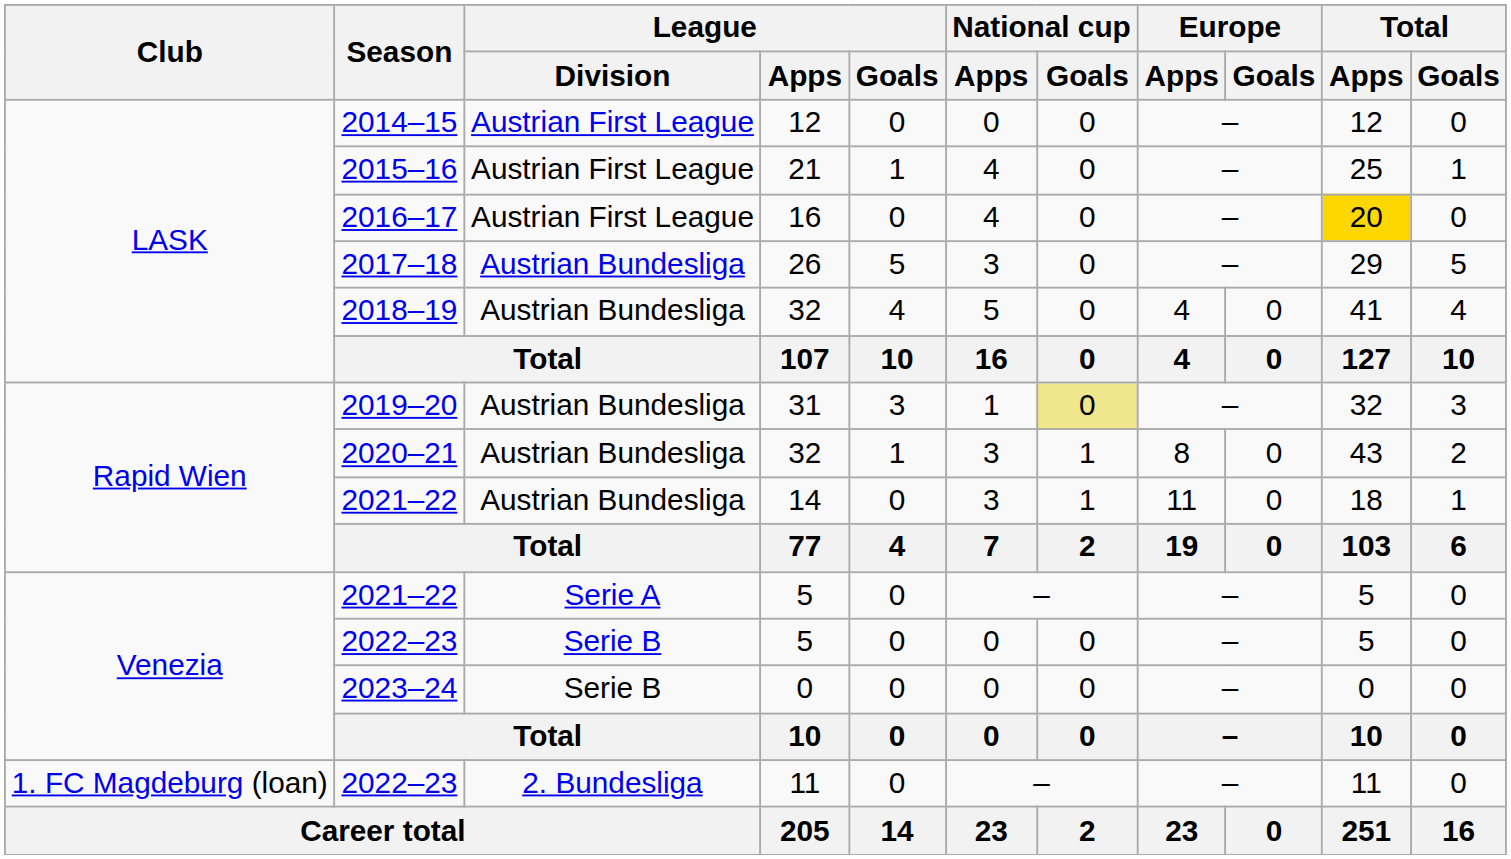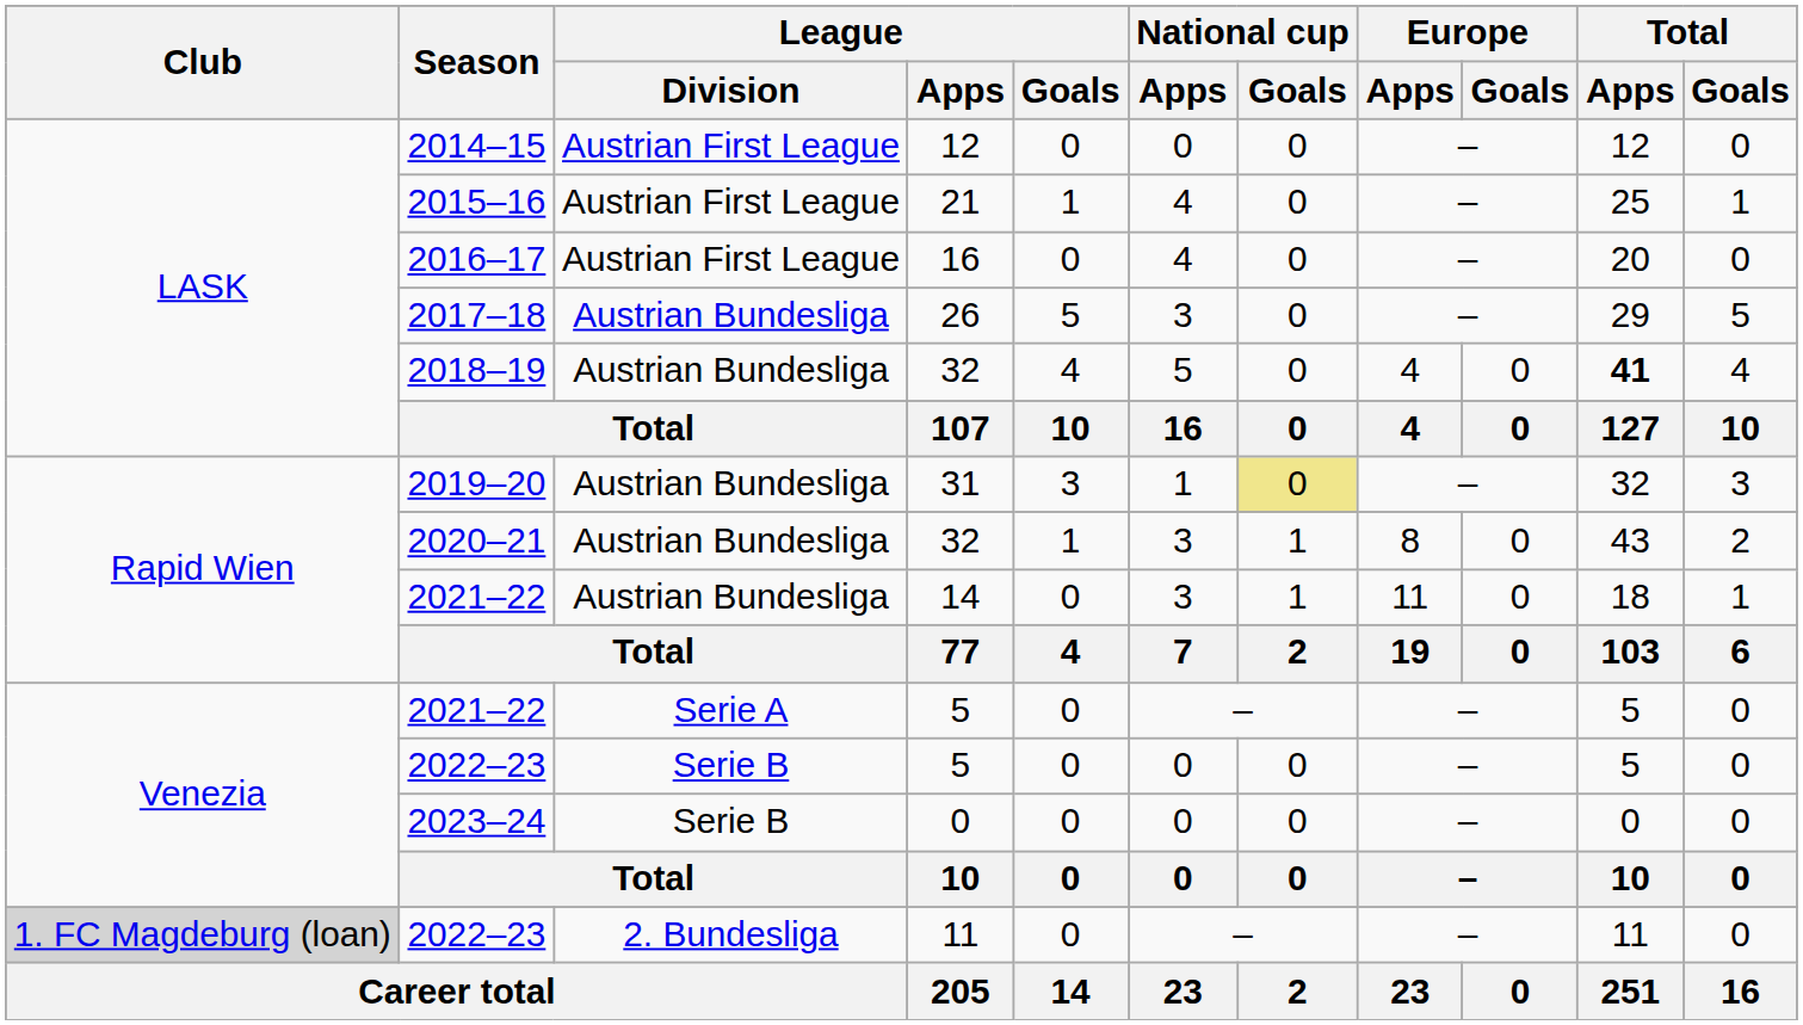2016–17 | Total / Apps: gold background -> no background
2018–19 | Total / Apps: normal -> bold
2022–23 / 11 | Club: no background -> lightgrey background
